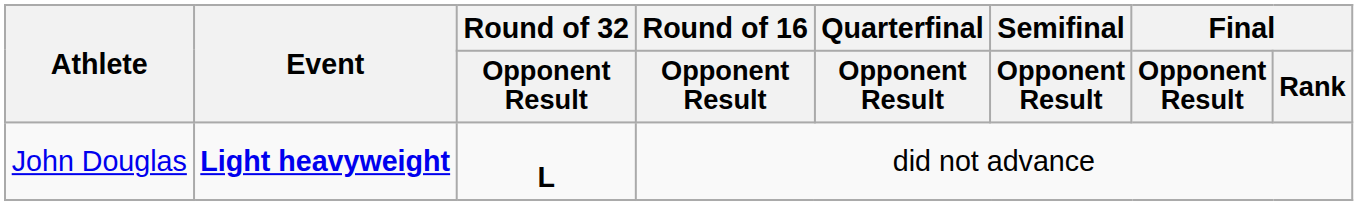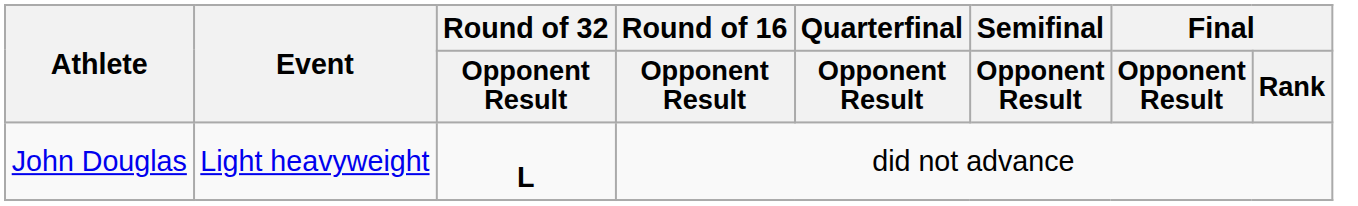John Douglas | Event: bold -> normal
